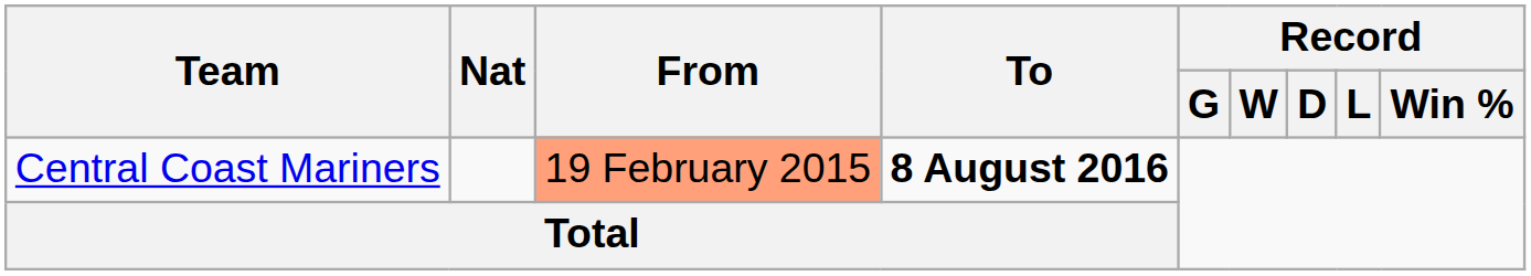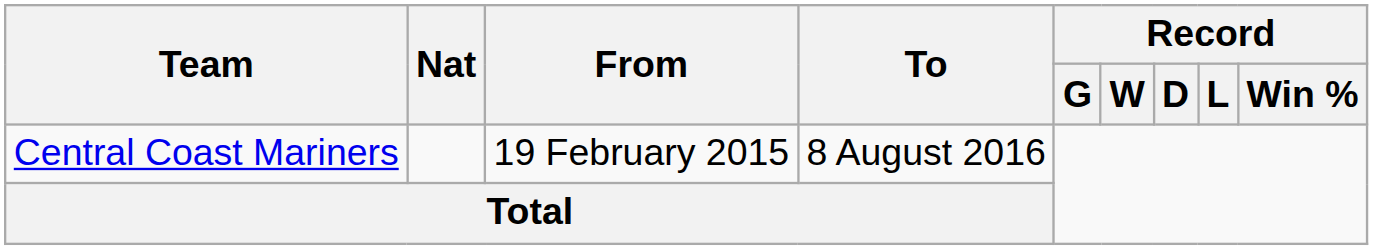Central Coast Mariners | From: lightsalmon background -> no background
Central Coast Mariners | To: bold -> normal
